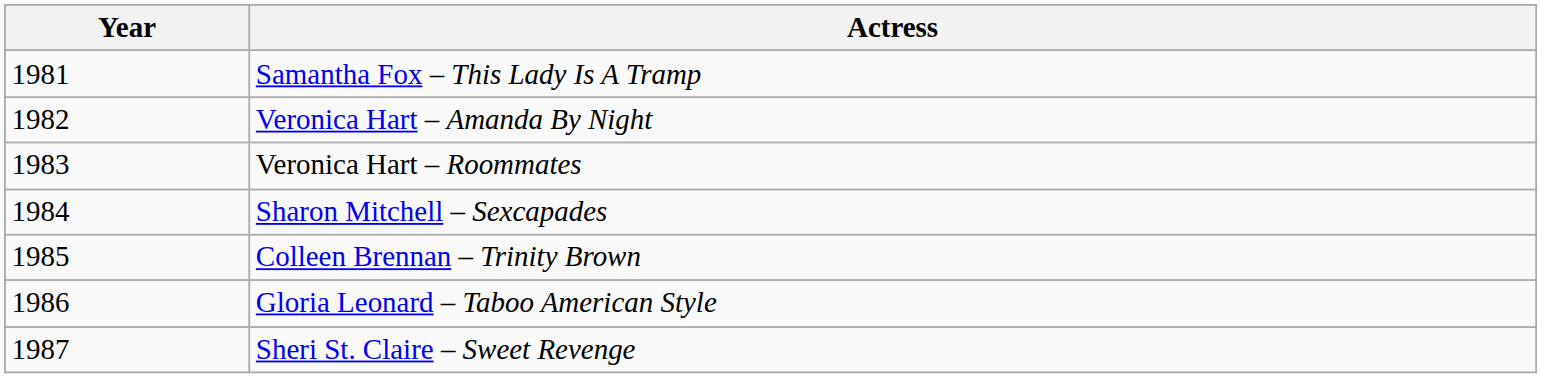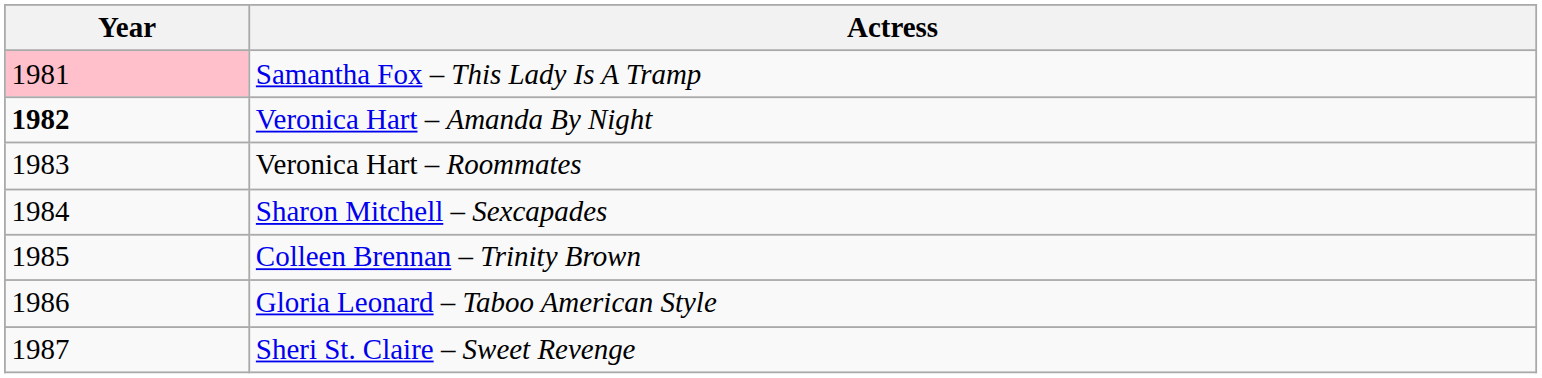Samantha Fox – This Lady Is A Tramp | Year: no background -> pink background
Veronica Hart – Amanda By Night | Year: normal -> bold
